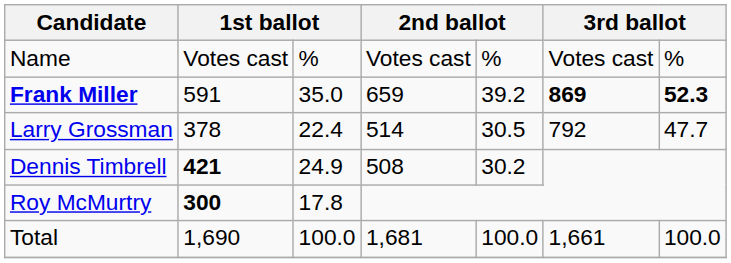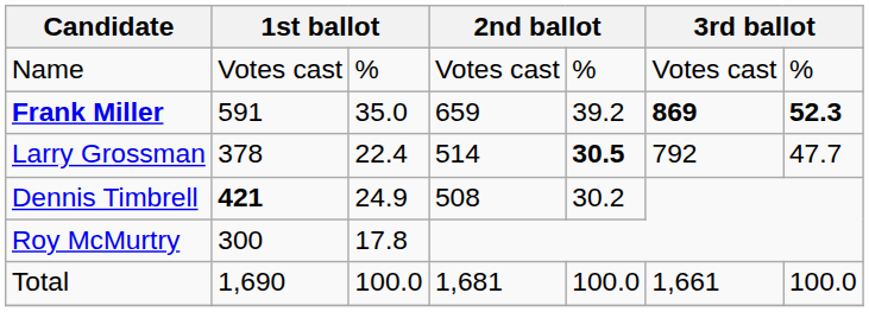Larry Grossman | column 5: normal -> bold
Roy McMurtry | column 2: bold -> normal
